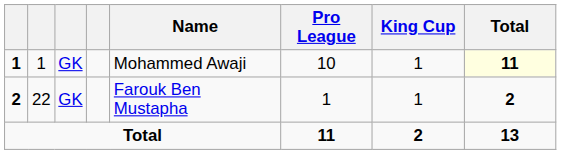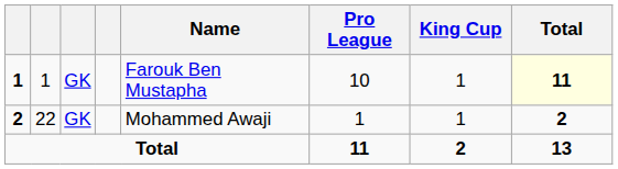row 2 | Name: Mohammed Awaji -> Farouk Ben Mustapha
row 3 | Name: Farouk Ben Mustapha -> Mohammed Awaji
